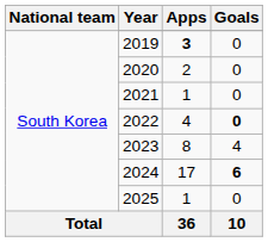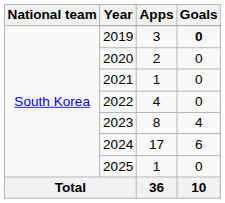2019 | Apps: bold -> normal
2019 | Goals: normal -> bold
2022 | Goals: bold -> normal
2024 | Goals: bold -> normal
